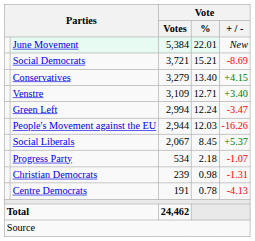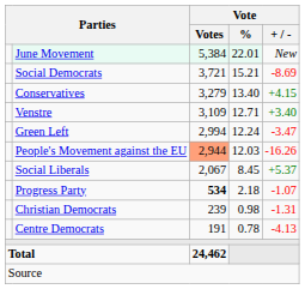People's Movement against the EU | Vote / Votes: no background -> lightsalmon background
Progress Party | Vote / Votes: normal -> bold
